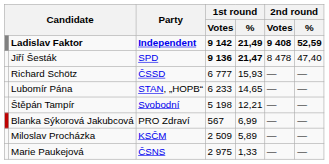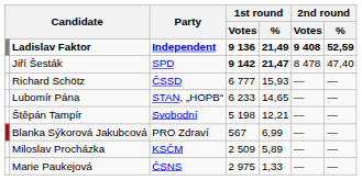Ladislav Faktor | 1st round / Votes: 9 142 -> 9 136
Jiří Šesták | 1st round / Votes: 9 136 -> 9 142
